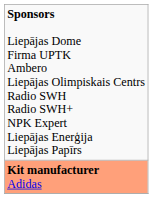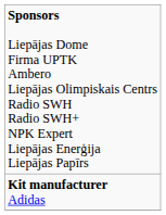row 2 | column 1: lightsalmon background -> no background
